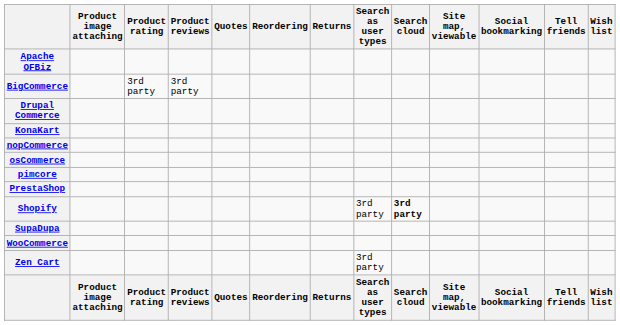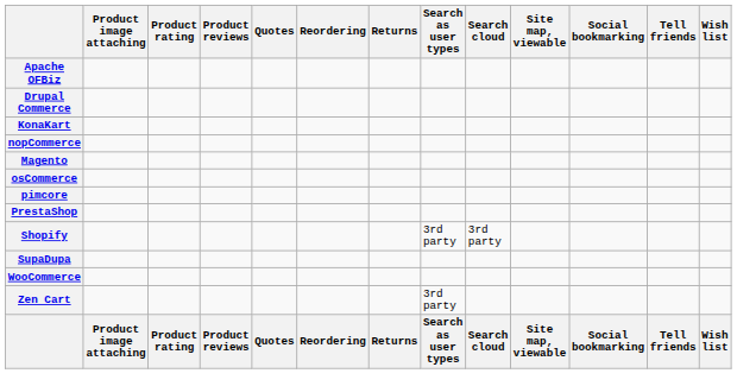- row: BigCommerce | 3rd party | 3rd party
+ row: Magento
Shopify | Search cloud: bold -> normal
